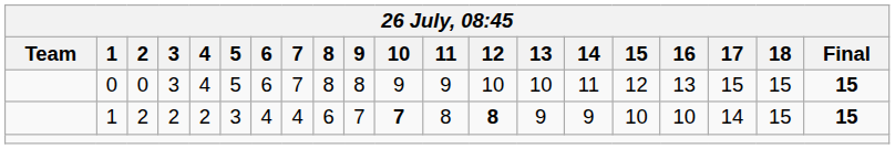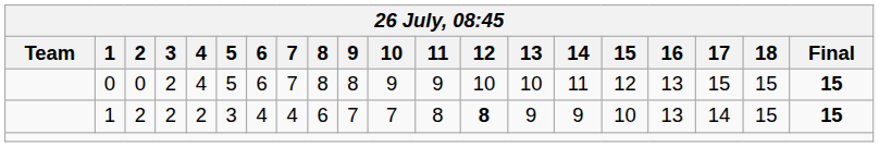row 3 | 3: 3 -> 2
row 4 | 10: bold -> normal
row 4 | 16: 10 -> 13
